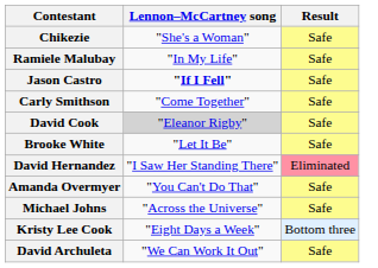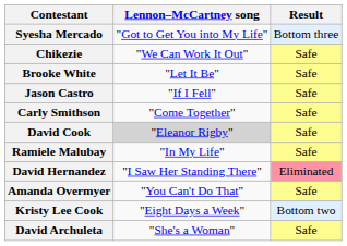+ row: Syesha Mercado | "Got to Get You into My Life" | Bottom three
Chikezie | Lennon–McCartney song: "She's a Woman" -> "We Can Work It Out"
rows swapped: Ramiele Malubay <-> Brooke White
Jason Castro | Lennon–McCartney song: bold -> normal
- row: Michael Johns | "Across the Universe" | Safe
Kristy Lee Cook | Result: Bottom three -> Bottom two
David Archuleta | Lennon–McCartney song: "We Can Work It Out" -> "She's a Woman"
